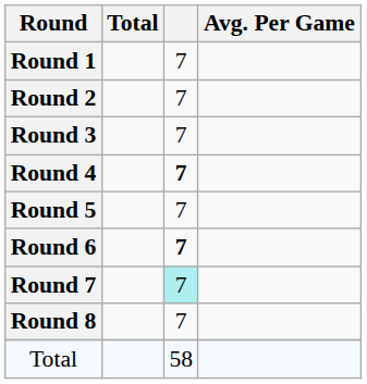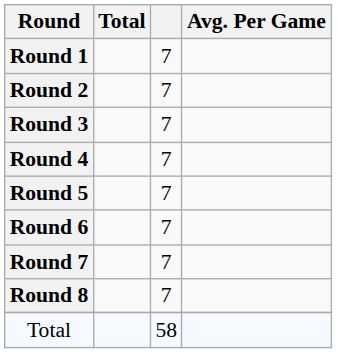Round 4 | column 3: bold -> normal
Round 6 | column 3: bold -> normal
Round 7 | column 3: paleturquoise background -> no background
